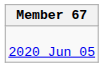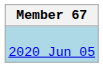row 2 | column 1: no background -> lightblue background
